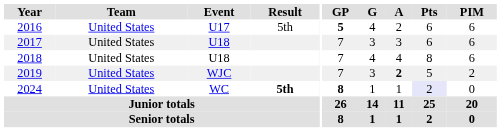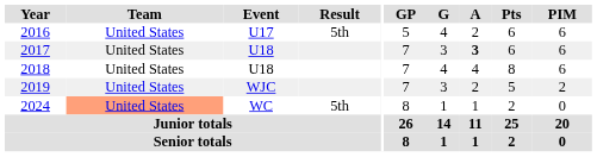2016 | GP: bold -> normal
2017 | A: normal -> bold
2019 | A: bold -> normal
2024 | Team: no background -> lightsalmon background
2024 | Result: bold -> normal
2024 | GP: bold -> normal
2024 | Pts: lavender background -> no background
